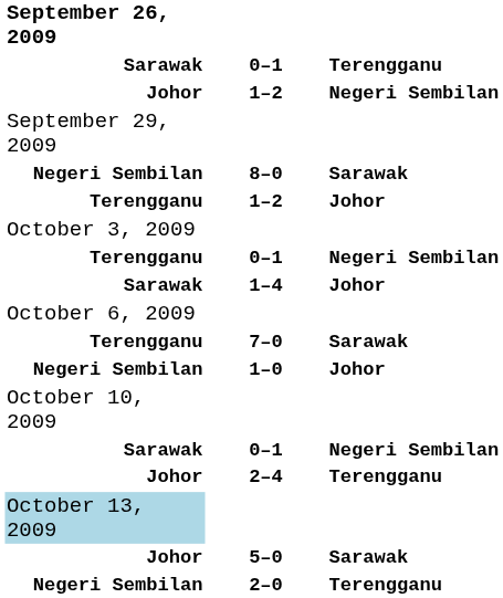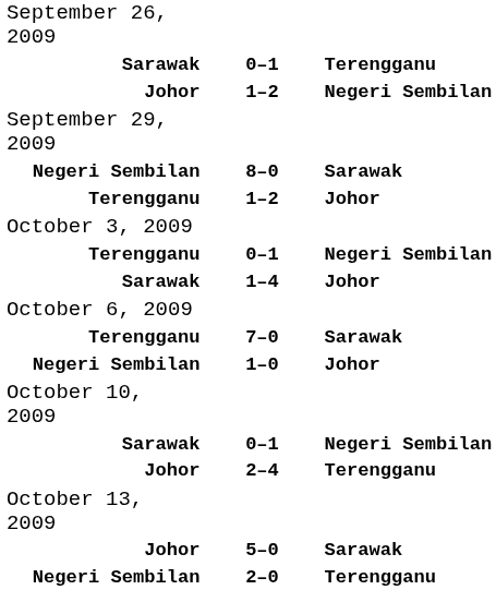September 26, 2009 | column 1: bold -> normal
October 13, 2009 | column 1: lightblue background -> no background
